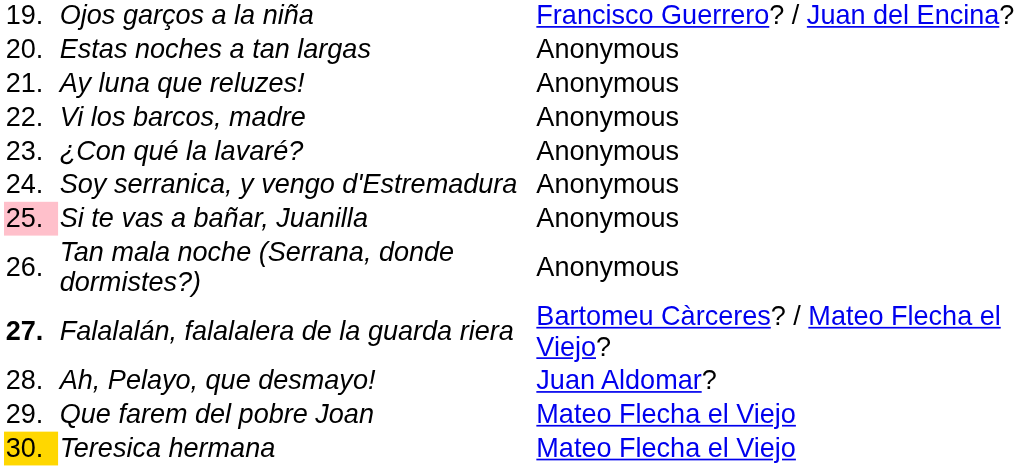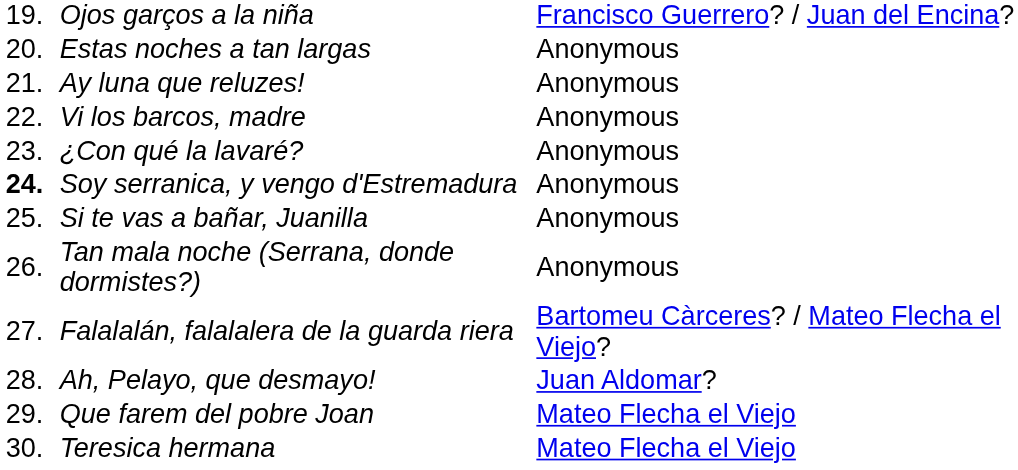Soy serranica, y vengo d'Estremadura | column 1: normal -> bold
Si te vas a bañar, Juanilla | column 1: pink background -> no background
Falalalán, falalalera de la guarda riera | column 1: bold -> normal
Teresica hermana | column 1: gold background -> no background
